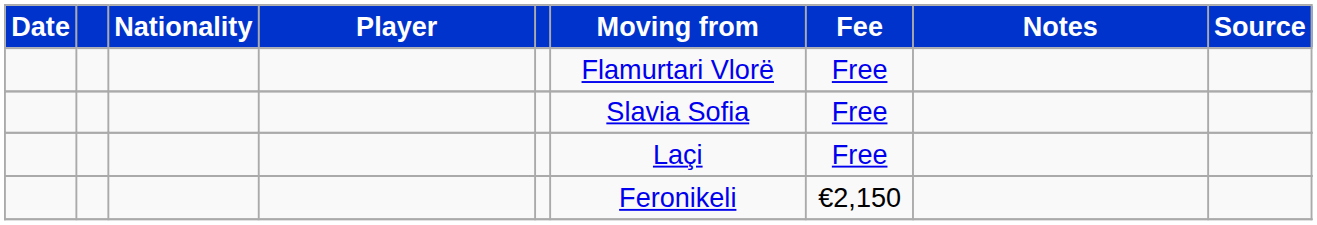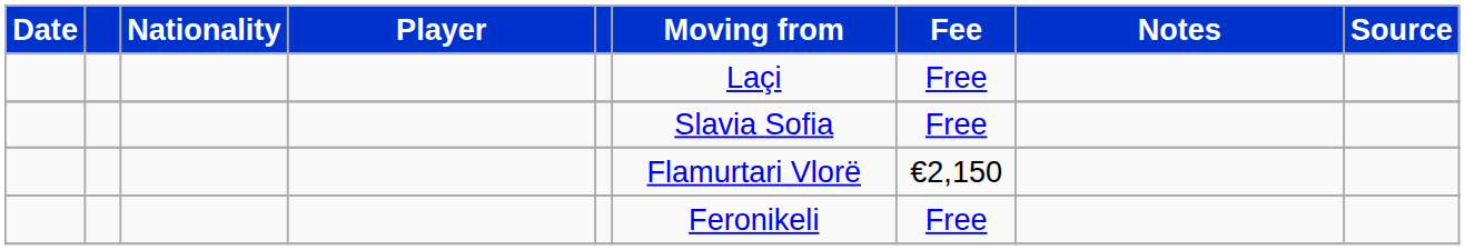row 2 | Moving from: Flamurtari Vlorë -> Laçi
row 4 | Moving from: Laçi -> Flamurtari Vlorë
row 4 | Fee: Free -> €2,150
row 5 | Fee: €2,150 -> Free
